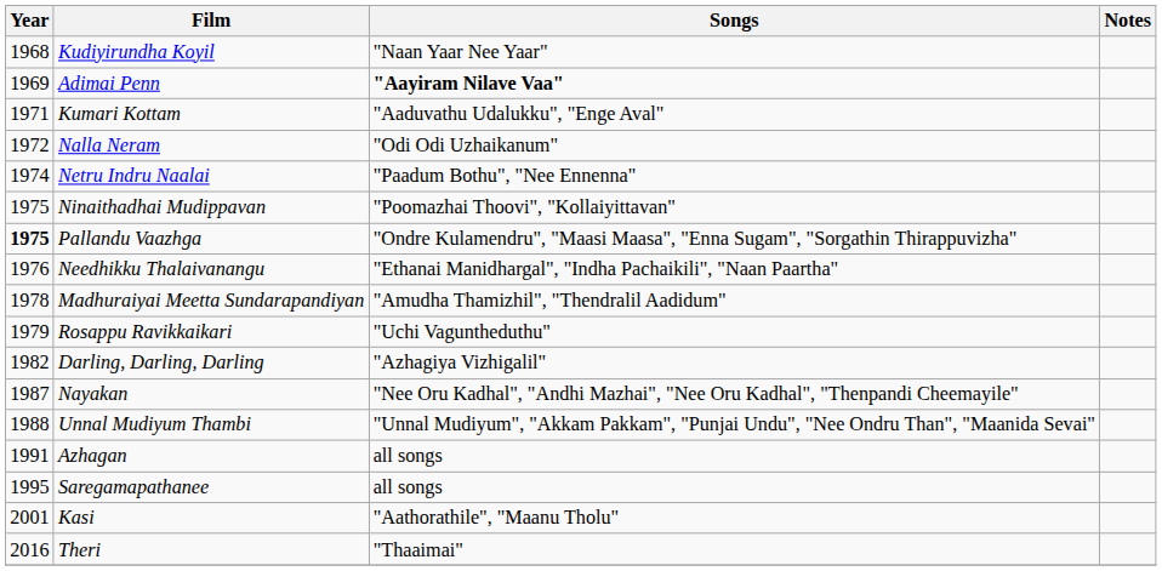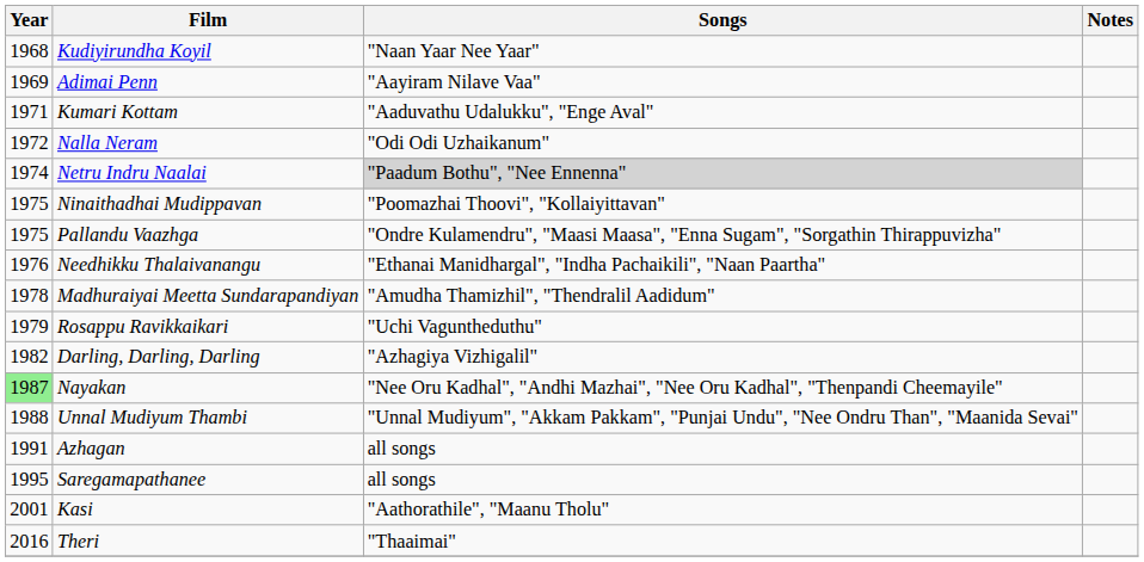Adimai Penn | Songs: bold -> normal
Netru Indru Naalai | Songs: no background -> lightgrey background
Pallandu Vaazhga | Year: bold -> normal
Nayakan | Year: no background -> lightgreen background
